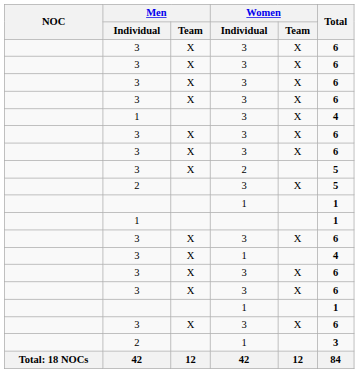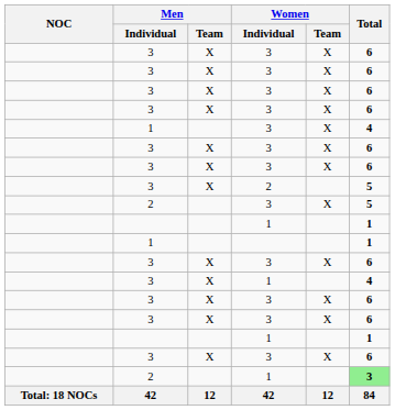2 / 1 | Total: no background -> lightgreen background
